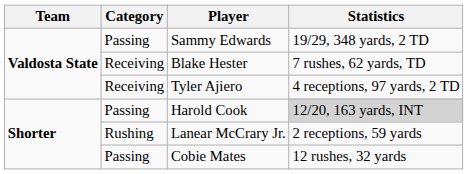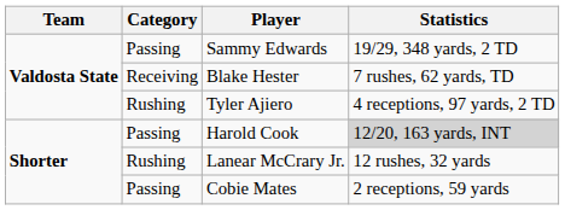Tyler Ajiero | Category: Receiving -> Rushing
Lanear McCrary Jr. | Statistics: 2 receptions, 59 yards -> 12 rushes, 32 yards
Cobie Mates | Statistics: 12 rushes, 32 yards -> 2 receptions, 59 yards
